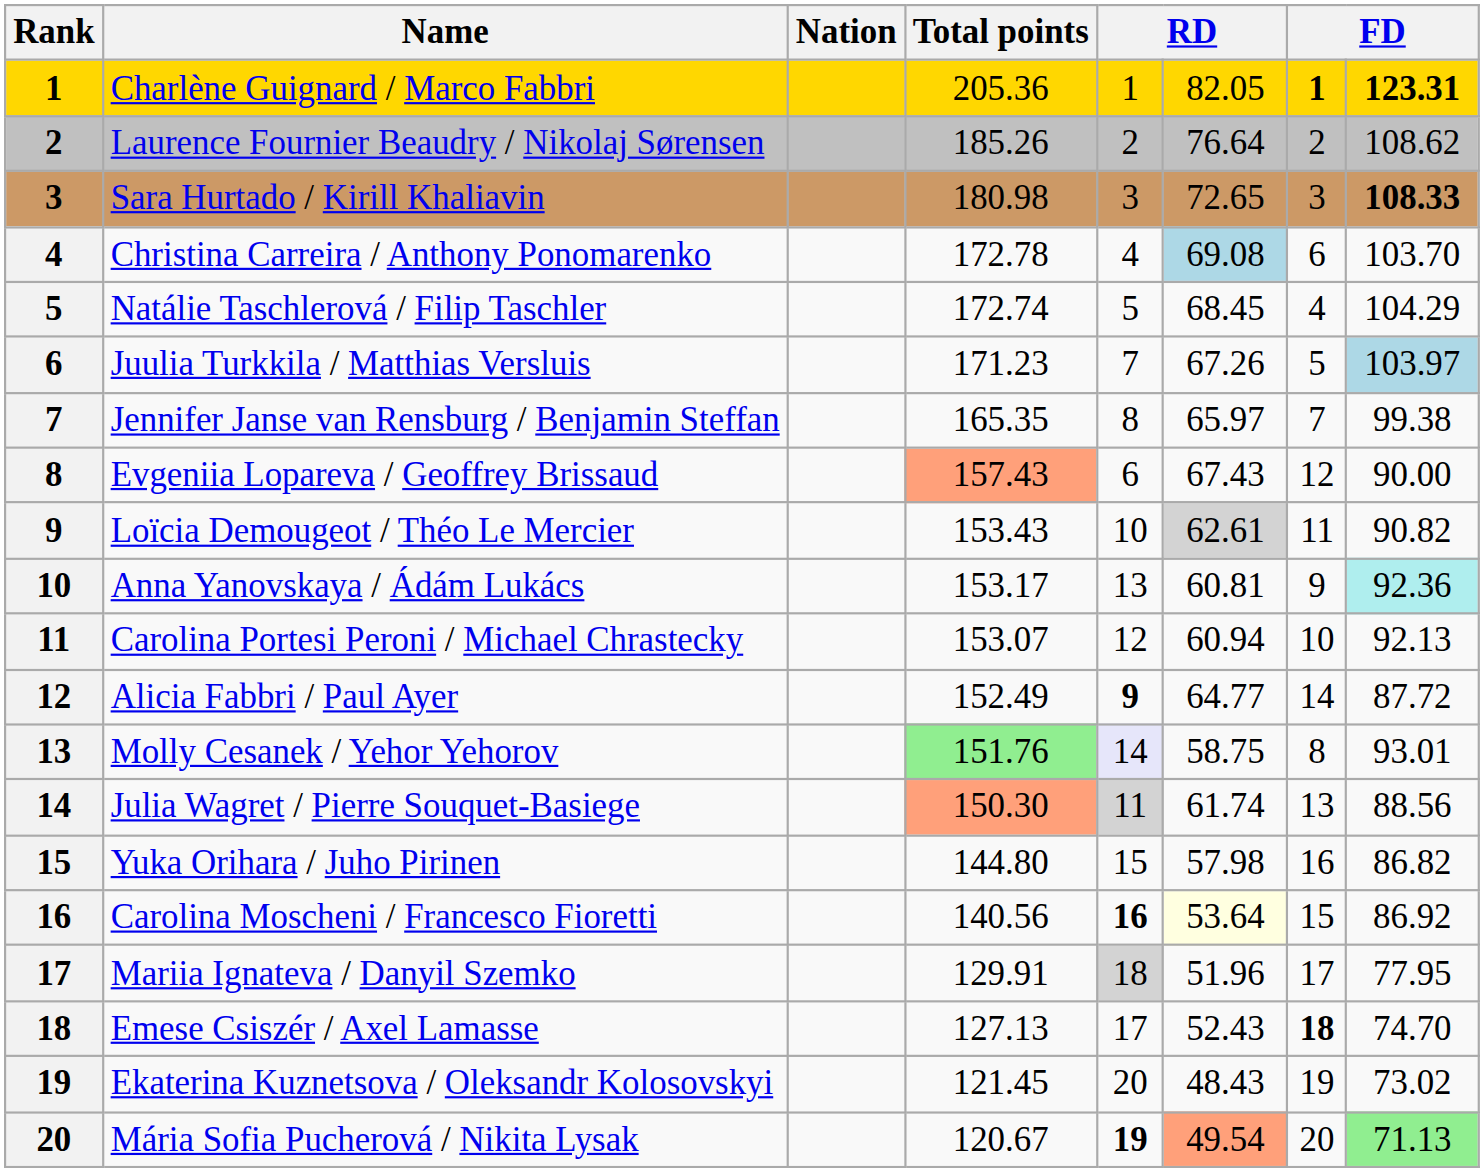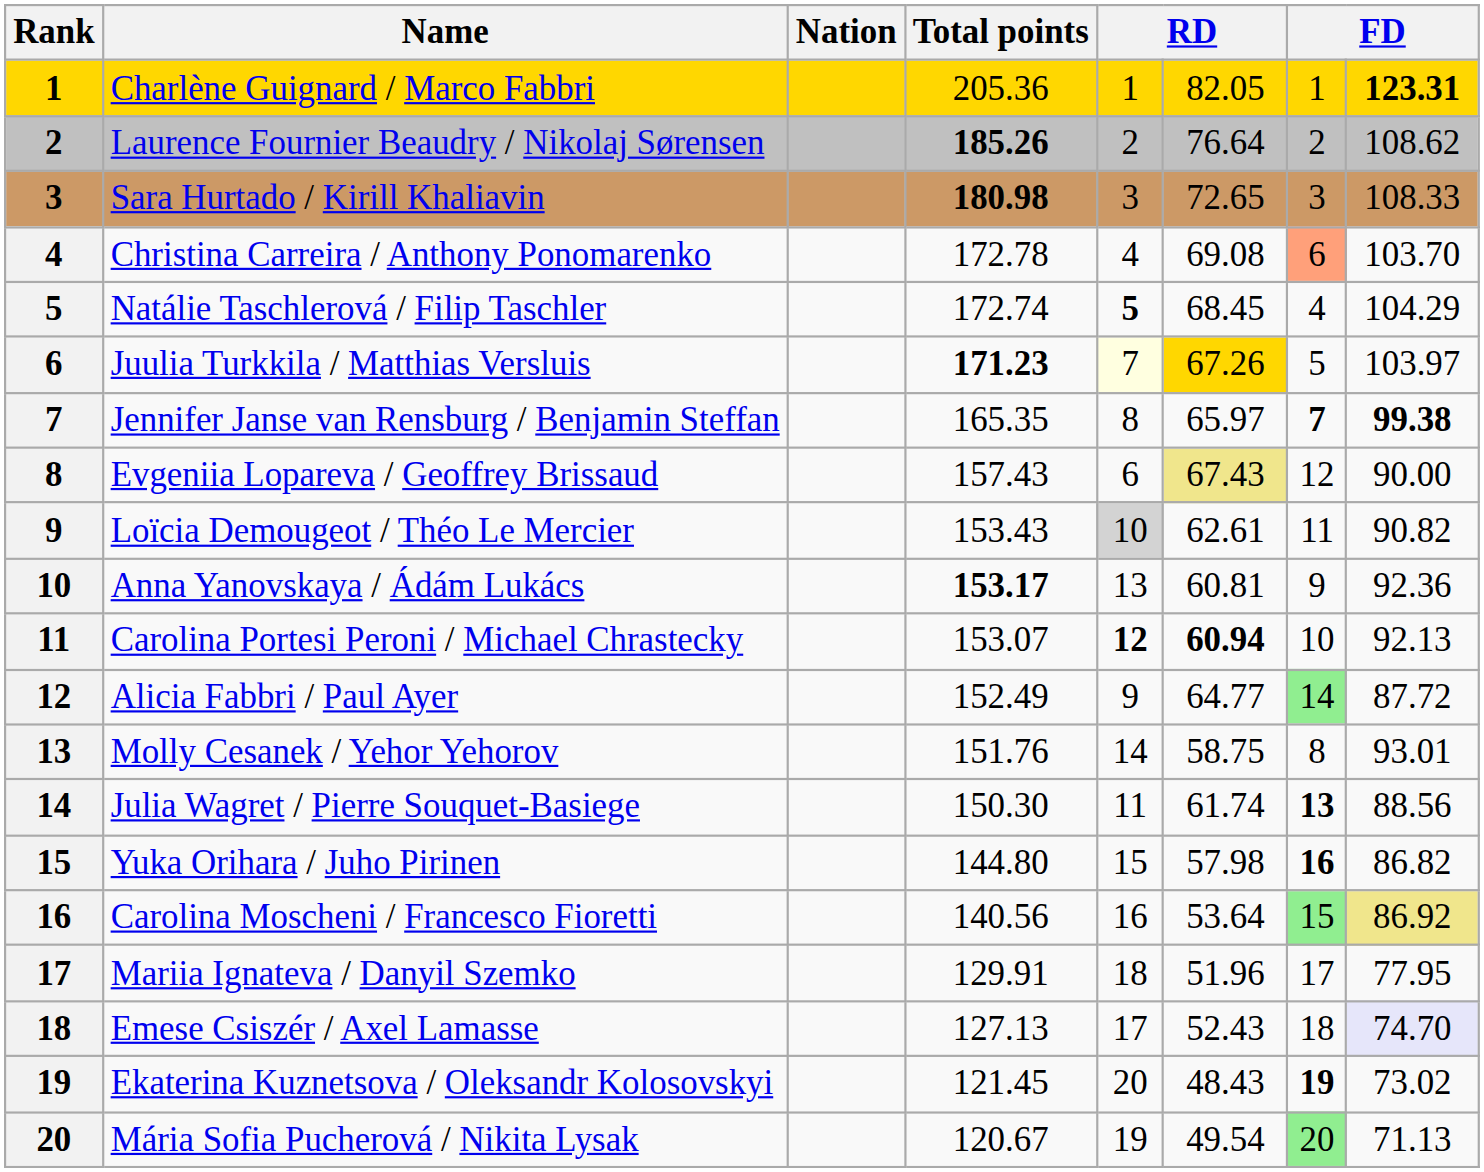Charlène Guignard / Marco Fabbri | column 7: bold -> normal
Laurence Fournier Beaudry / Nikolaj Sørensen | Total points: normal -> bold
Sara Hurtado / Kirill Khaliavin | Total points: normal -> bold
Sara Hurtado / Kirill Khaliavin | column 8: bold -> normal
Christina Carreira / Anthony Ponomarenko | column 6: lightblue background -> no background
Christina Carreira / Anthony Ponomarenko | column 7: no background -> lightsalmon background
Natálie Taschlerová / Filip Taschler | column 5: normal -> bold
Juulia Turkkila / Matthias Versluis | Total points: normal -> bold
Juulia Turkkila / Matthias Versluis | column 5: no background -> lightyellow background
Juulia Turkkila / Matthias Versluis | column 6: no background -> gold background
Juulia Turkkila / Matthias Versluis | column 8: lightblue background -> no background
Jennifer Janse van Rensburg / Benjamin Steffan | column 7: normal -> bold
Jennifer Janse van Rensburg / Benjamin Steffan | column 8: normal -> bold
Evgeniia Lopareva / Geoffrey Brissaud | Total points: lightsalmon background -> no background
Evgeniia Lopareva / Geoffrey Brissaud | column 6: no background -> khaki background
Loïcia Demougeot / Théo Le Mercier | column 5: no background -> lightgrey background
Loïcia Demougeot / Théo Le Mercier | column 6: lightgrey background -> no background
Anna Yanovskaya / Ádám Lukács | Total points: normal -> bold
Anna Yanovskaya / Ádám Lukács | column 8: paleturquoise background -> no background
Carolina Portesi Peroni / Michael Chrastecky | column 5: normal -> bold
Carolina Portesi Peroni / Michael Chrastecky | column 6: normal -> bold
Alicia Fabbri / Paul Ayer | column 5: bold -> normal
Alicia Fabbri / Paul Ayer | column 7: no background -> lightgreen background
Molly Cesanek / Yehor Yehorov | Total points: lightgreen background -> no background
Molly Cesanek / Yehor Yehorov | column 5: lavender background -> no background
Julia Wagret / Pierre Souquet-Basiege | Total points: lightsalmon background -> no background
Julia Wagret / Pierre Souquet-Basiege | column 5: lightgrey background -> no background
Julia Wagret / Pierre Souquet-Basiege | column 7: normal -> bold
Yuka Orihara / Juho Pirinen | column 7: normal -> bold
Carolina Moscheni / Francesco Fioretti | column 5: bold -> normal
Carolina Moscheni / Francesco Fioretti | column 6: lightyellow background -> no background
Carolina Moscheni / Francesco Fioretti | column 7: no background -> lightgreen background
Carolina Moscheni / Francesco Fioretti | column 8: no background -> khaki background
Mariia Ignateva / Danyil Szemko | column 5: lightgrey background -> no background
Emese Csiszér / Axel Lamasse | column 7: bold -> normal
Emese Csiszér / Axel Lamasse | column 8: no background -> lavender background
Ekaterina Kuznetsova / Oleksandr Kolosovskyi | column 7: normal -> bold
Mária Sofia Pucherová / Nikita Lysak | column 5: bold -> normal
Mária Sofia Pucherová / Nikita Lysak | column 6: lightsalmon background -> no background
Mária Sofia Pucherová / Nikita Lysak | column 7: no background -> lightgreen background
Mária Sofia Pucherová / Nikita Lysak | column 8: lightgreen background -> no background
